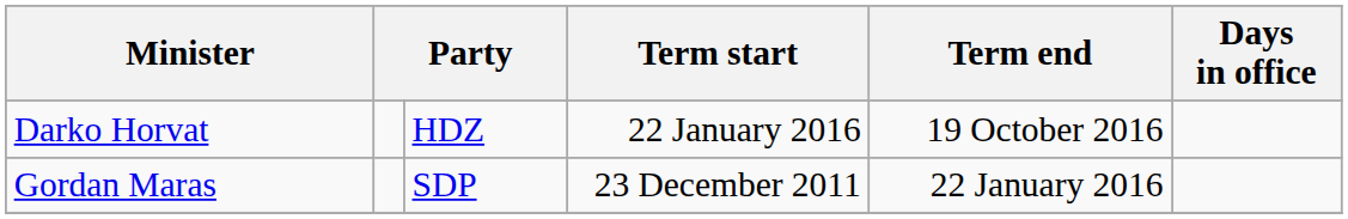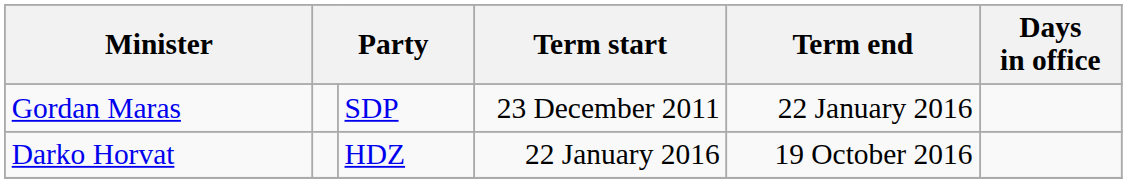rows swapped: Gordan Maras <-> Darko Horvat
